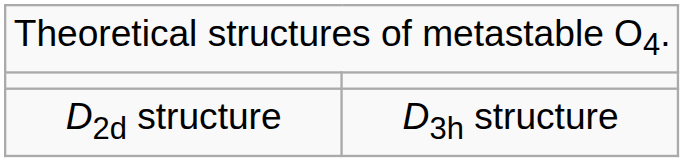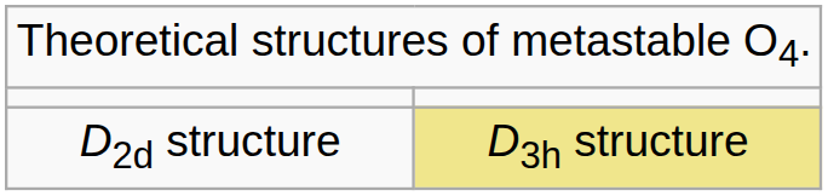D2d structure | column 2: no background -> khaki background
